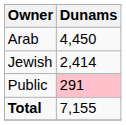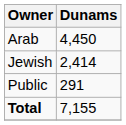Public | Dunams: pink background -> no background
